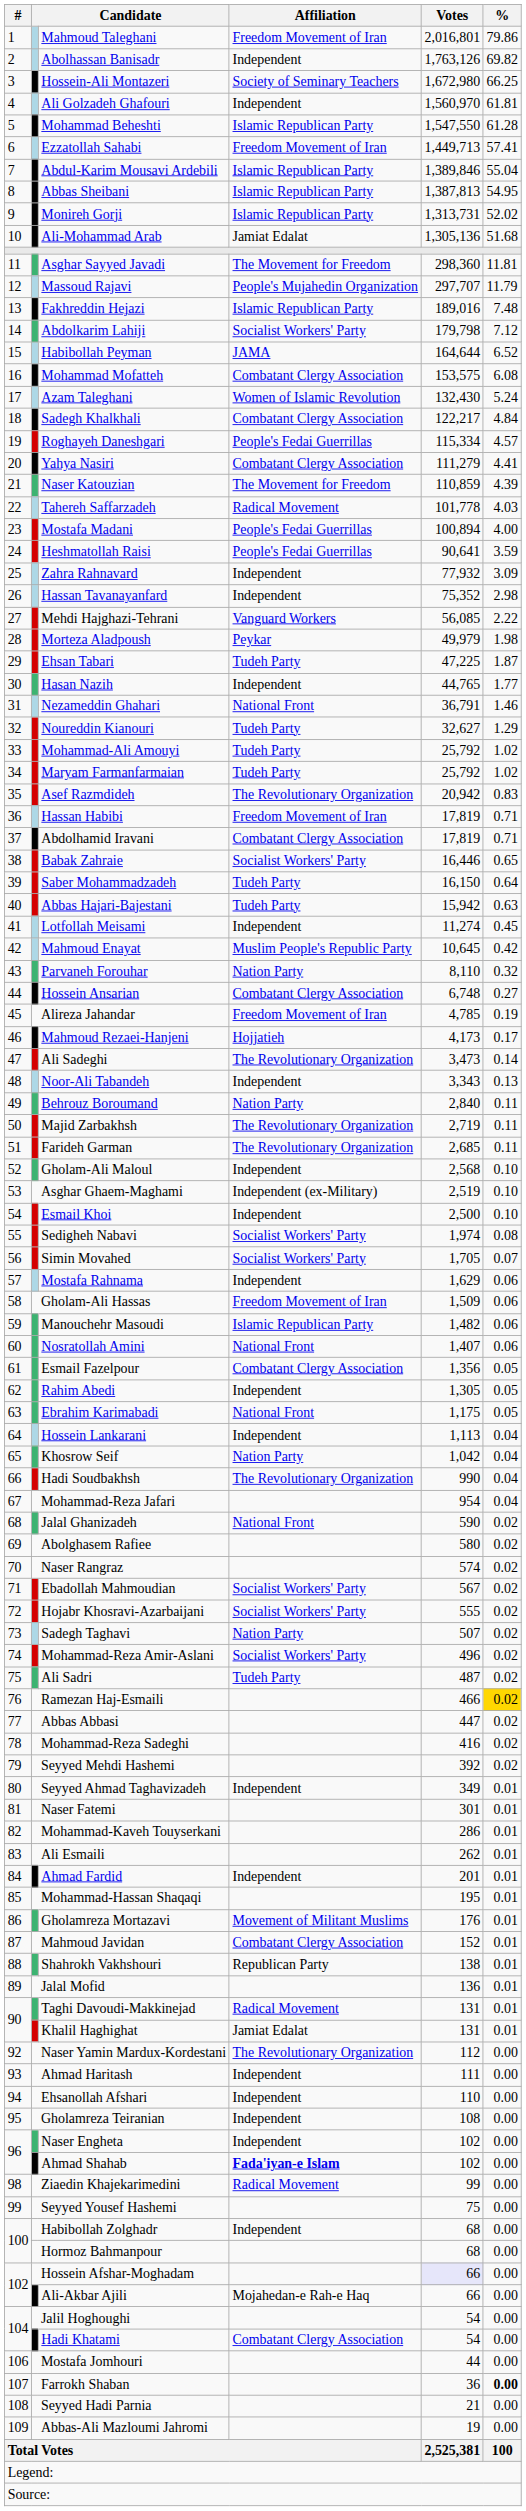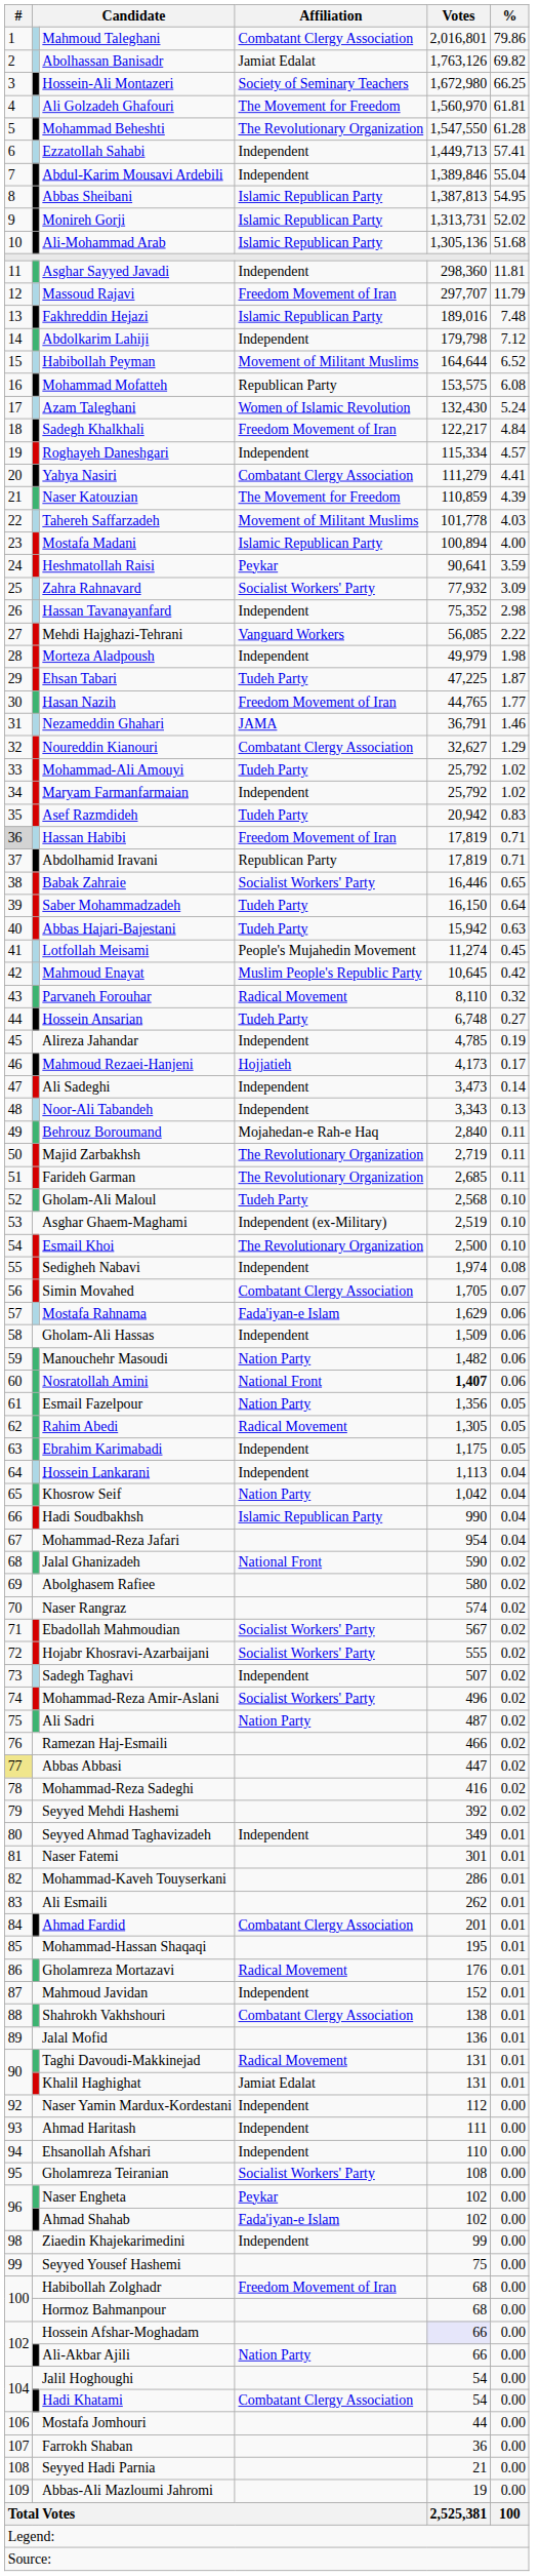Mahmoud Taleghani | Affiliation: Freedom Movement of Iran -> Combatant Clergy Association
Abolhassan Banisadr | Affiliation: Independent -> Jamiat Edalat
Ali Golzadeh Ghafouri | Affiliation: Independent -> The Movement for Freedom
Mohammad Beheshti | Affiliation: Islamic Republican Party -> The Revolutionary Organization
Ezzatollah Sahabi | Affiliation: Freedom Movement of Iran -> Independent
Abdul-Karim Mousavi Ardebili | Affiliation: Islamic Republican Party -> Independent
Ali-Mohammad Arab | Affiliation: Jamiat Edalat -> Islamic Republican Party
Asghar Sayyed Javadi | Affiliation: The Movement for Freedom -> Independent
Massoud Rajavi | Affiliation: People's Mujahedin Organization -> Freedom Movement of Iran
Abdolkarim Lahiji | Affiliation: Socialist Workers' Party -> Independent
Habibollah Peyman | Affiliation: JAMA -> Movement of Militant Muslims
Mohammad Mofatteh | Affiliation: Combatant Clergy Association -> Republican Party
Sadegh Khalkhali | Affiliation: Combatant Clergy Association -> Freedom Movement of Iran
Roghayeh Daneshgari | Affiliation: People's Fedai Guerrillas -> Independent
Tahereh Saffarzadeh | Affiliation: Radical Movement -> Movement of Militant Muslims
Mostafa Madani | Affiliation: People's Fedai Guerrillas -> Islamic Republican Party
Heshmatollah Raisi | Affiliation: People's Fedai Guerrillas -> Peykar
Zahra Rahnavard | Affiliation: Independent -> Socialist Workers' Party
Morteza Aladpoush | Affiliation: Peykar -> Independent
Hasan Nazih | Affiliation: Independent -> Freedom Movement of Iran
Nezameddin Ghahari | Affiliation: National Front -> JAMA
Noureddin Kianouri | Affiliation: Tudeh Party -> Combatant Clergy Association
Maryam Farmanfarmaian | Affiliation: Tudeh Party -> Independent
Asef Razmdideh | Affiliation: The Revolutionary Organization -> Tudeh Party
Hassan Habibi | #: no background -> lightgrey background
Abdolhamid Iravani | Affiliation: Combatant Clergy Association -> Republican Party
Lotfollah Meisami | Affiliation: Independent -> People's Mujahedin Movement
Parvaneh Forouhar | Affiliation: Nation Party -> Radical Movement
Hossein Ansarian | Affiliation: Combatant Clergy Association -> Tudeh Party
Alireza Jahandar | Affiliation: Freedom Movement of Iran -> Independent
Ali Sadeghi | Affiliation: The Revolutionary Organization -> Independent
Behrouz Boroumand | Affiliation: Nation Party -> Mojahedan-e Rah-e Haq
Gholam-Ali Maloul | Affiliation: Independent -> Tudeh Party
Esmail Khoi | Affiliation: Independent -> The Revolutionary Organization
Sedigheh Nabavi | Affiliation: Socialist Workers' Party -> Independent
Simin Movahed | Affiliation: Socialist Workers' Party -> Combatant Clergy Association
Mostafa Rahnama | Affiliation: Independent -> Fada'iyan-e Islam
Gholam-Ali Hassas | Affiliation: Freedom Movement of Iran -> Independent
Manouchehr Masoudi | Affiliation: Islamic Republican Party -> Nation Party
Nosratollah Amini | Votes: normal -> bold
Esmail Fazelpour | Affiliation: Combatant Clergy Association -> Nation Party
Rahim Abedi | Affiliation: Independent -> Radical Movement
Ebrahim Karimabadi | Affiliation: National Front -> Independent
Hadi Soudbakhsh | Affiliation: The Revolutionary Organization -> Islamic Republican Party
Sadegh Taghavi | Affiliation: Nation Party -> Independent
Ali Sadri | Affiliation: Tudeh Party -> Nation Party
Ramezan Haj-Esmaili | %: gold background -> no background
Abbas Abbasi | #: no background -> khaki background
Ahmad Fardid | Affiliation: Independent -> Combatant Clergy Association
Gholamreza Mortazavi | Affiliation: Movement of Militant Muslims -> Radical Movement
Mahmoud Javidan | Affiliation: Combatant Clergy Association -> Independent
Shahrokh Vakhshouri | Affiliation: Republican Party -> Combatant Clergy Association
Naser Yamin Mardux-Kordestani | Affiliation: The Revolutionary Organization -> Independent
Gholamreza Teiranian | Affiliation: Independent -> Socialist Workers' Party
Naser Engheta | Affiliation: Independent -> Peykar
Ahmad Shahab | Affiliation: bold -> normal
Ziaedin Khajekarimedini | Affiliation: Radical Movement -> Independent
Habibollah Zolghadr | Affiliation: Independent -> Freedom Movement of Iran
Ali-Akbar Ajili | Affiliation: Mojahedan-e Rah-e Haq -> Nation Party
Farrokh Shaban | %: bold -> normal
